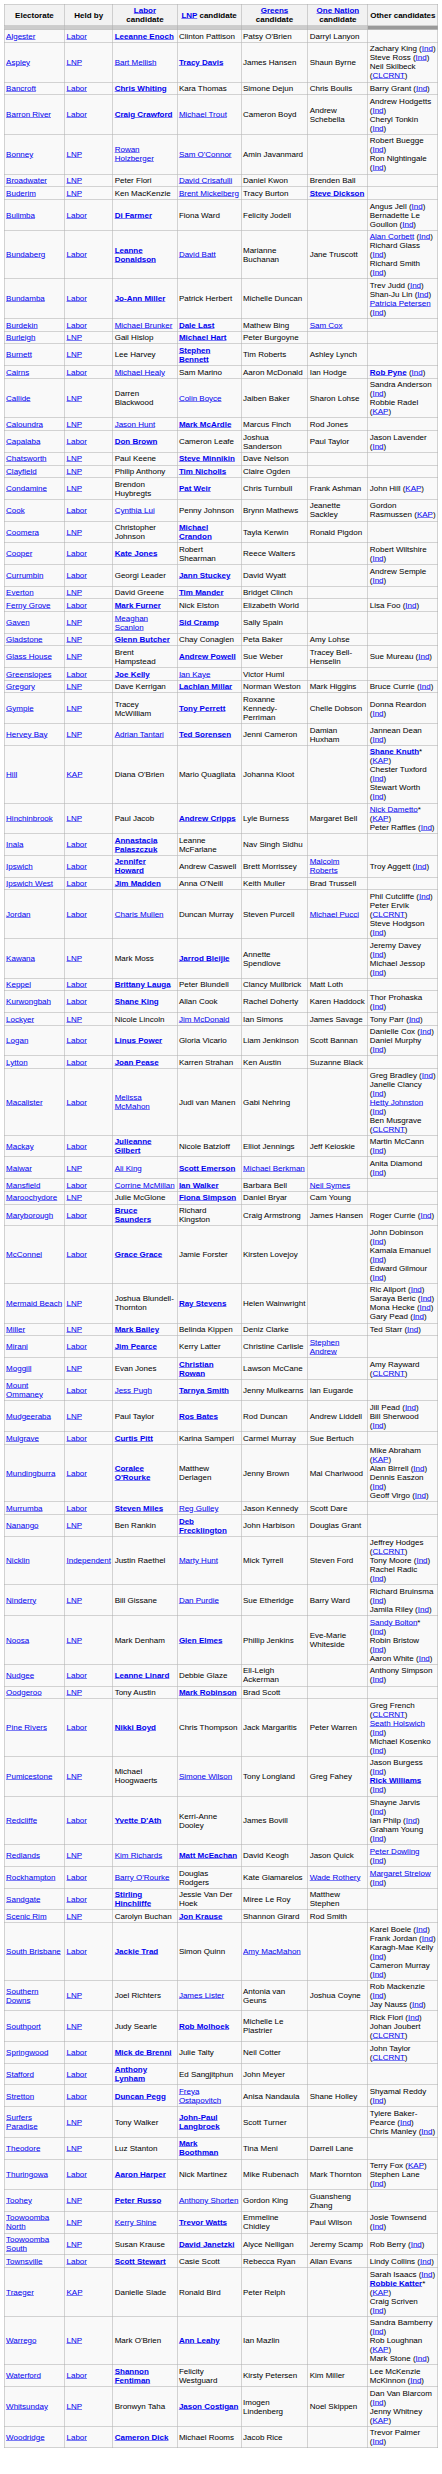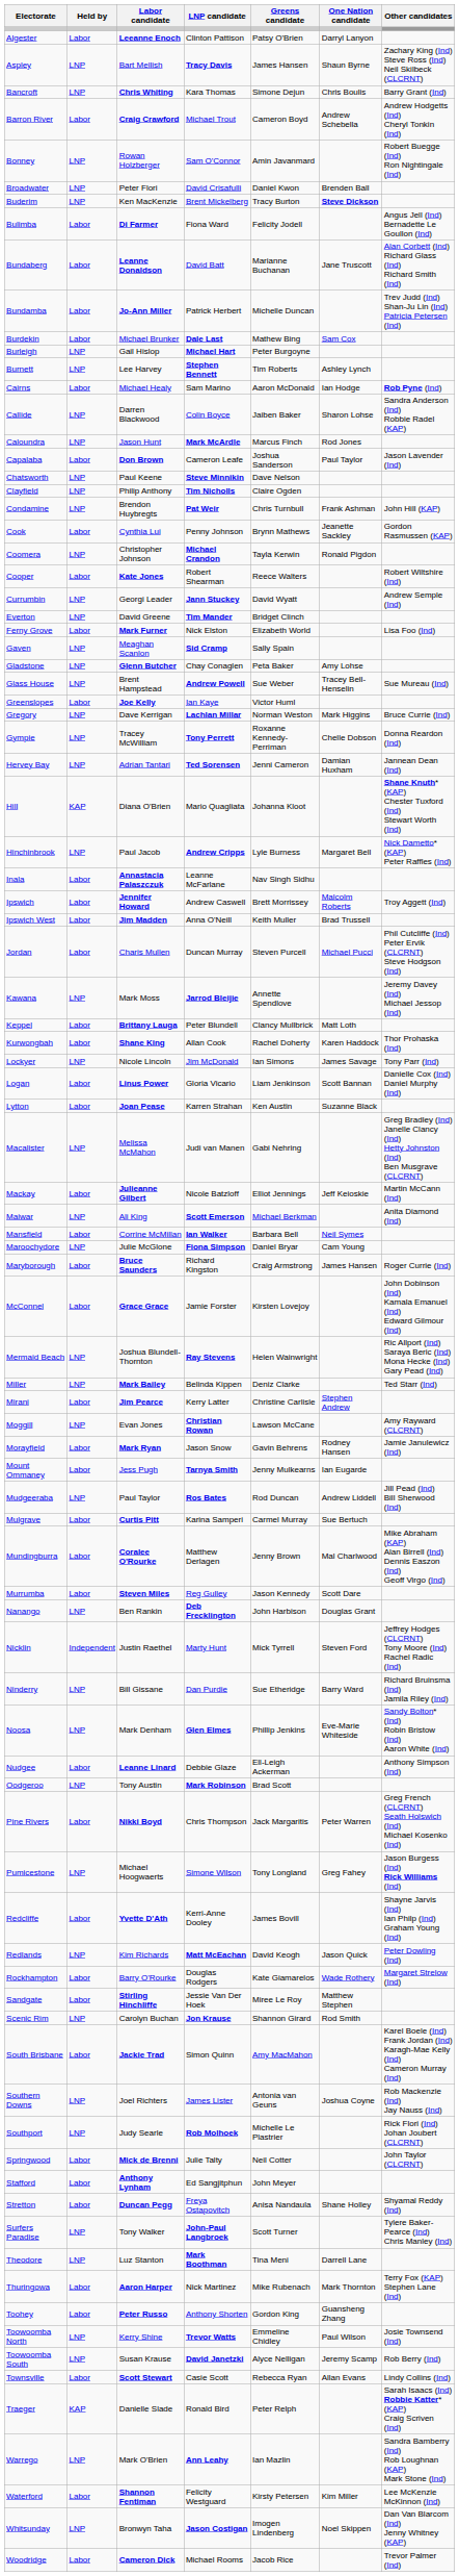Bancroft | Held by: Labor -> LNP
Currumbin | Held by: Labor -> LNP
Macalister | Held by: Labor -> LNP
+ row: Morayfield | Labor | Mark Ryan | Jason Snow | Gavin Behrens | Rodney Hansen | Jamie Janulewicz (Ind)
Toohey | Held by: LNP -> Labor
